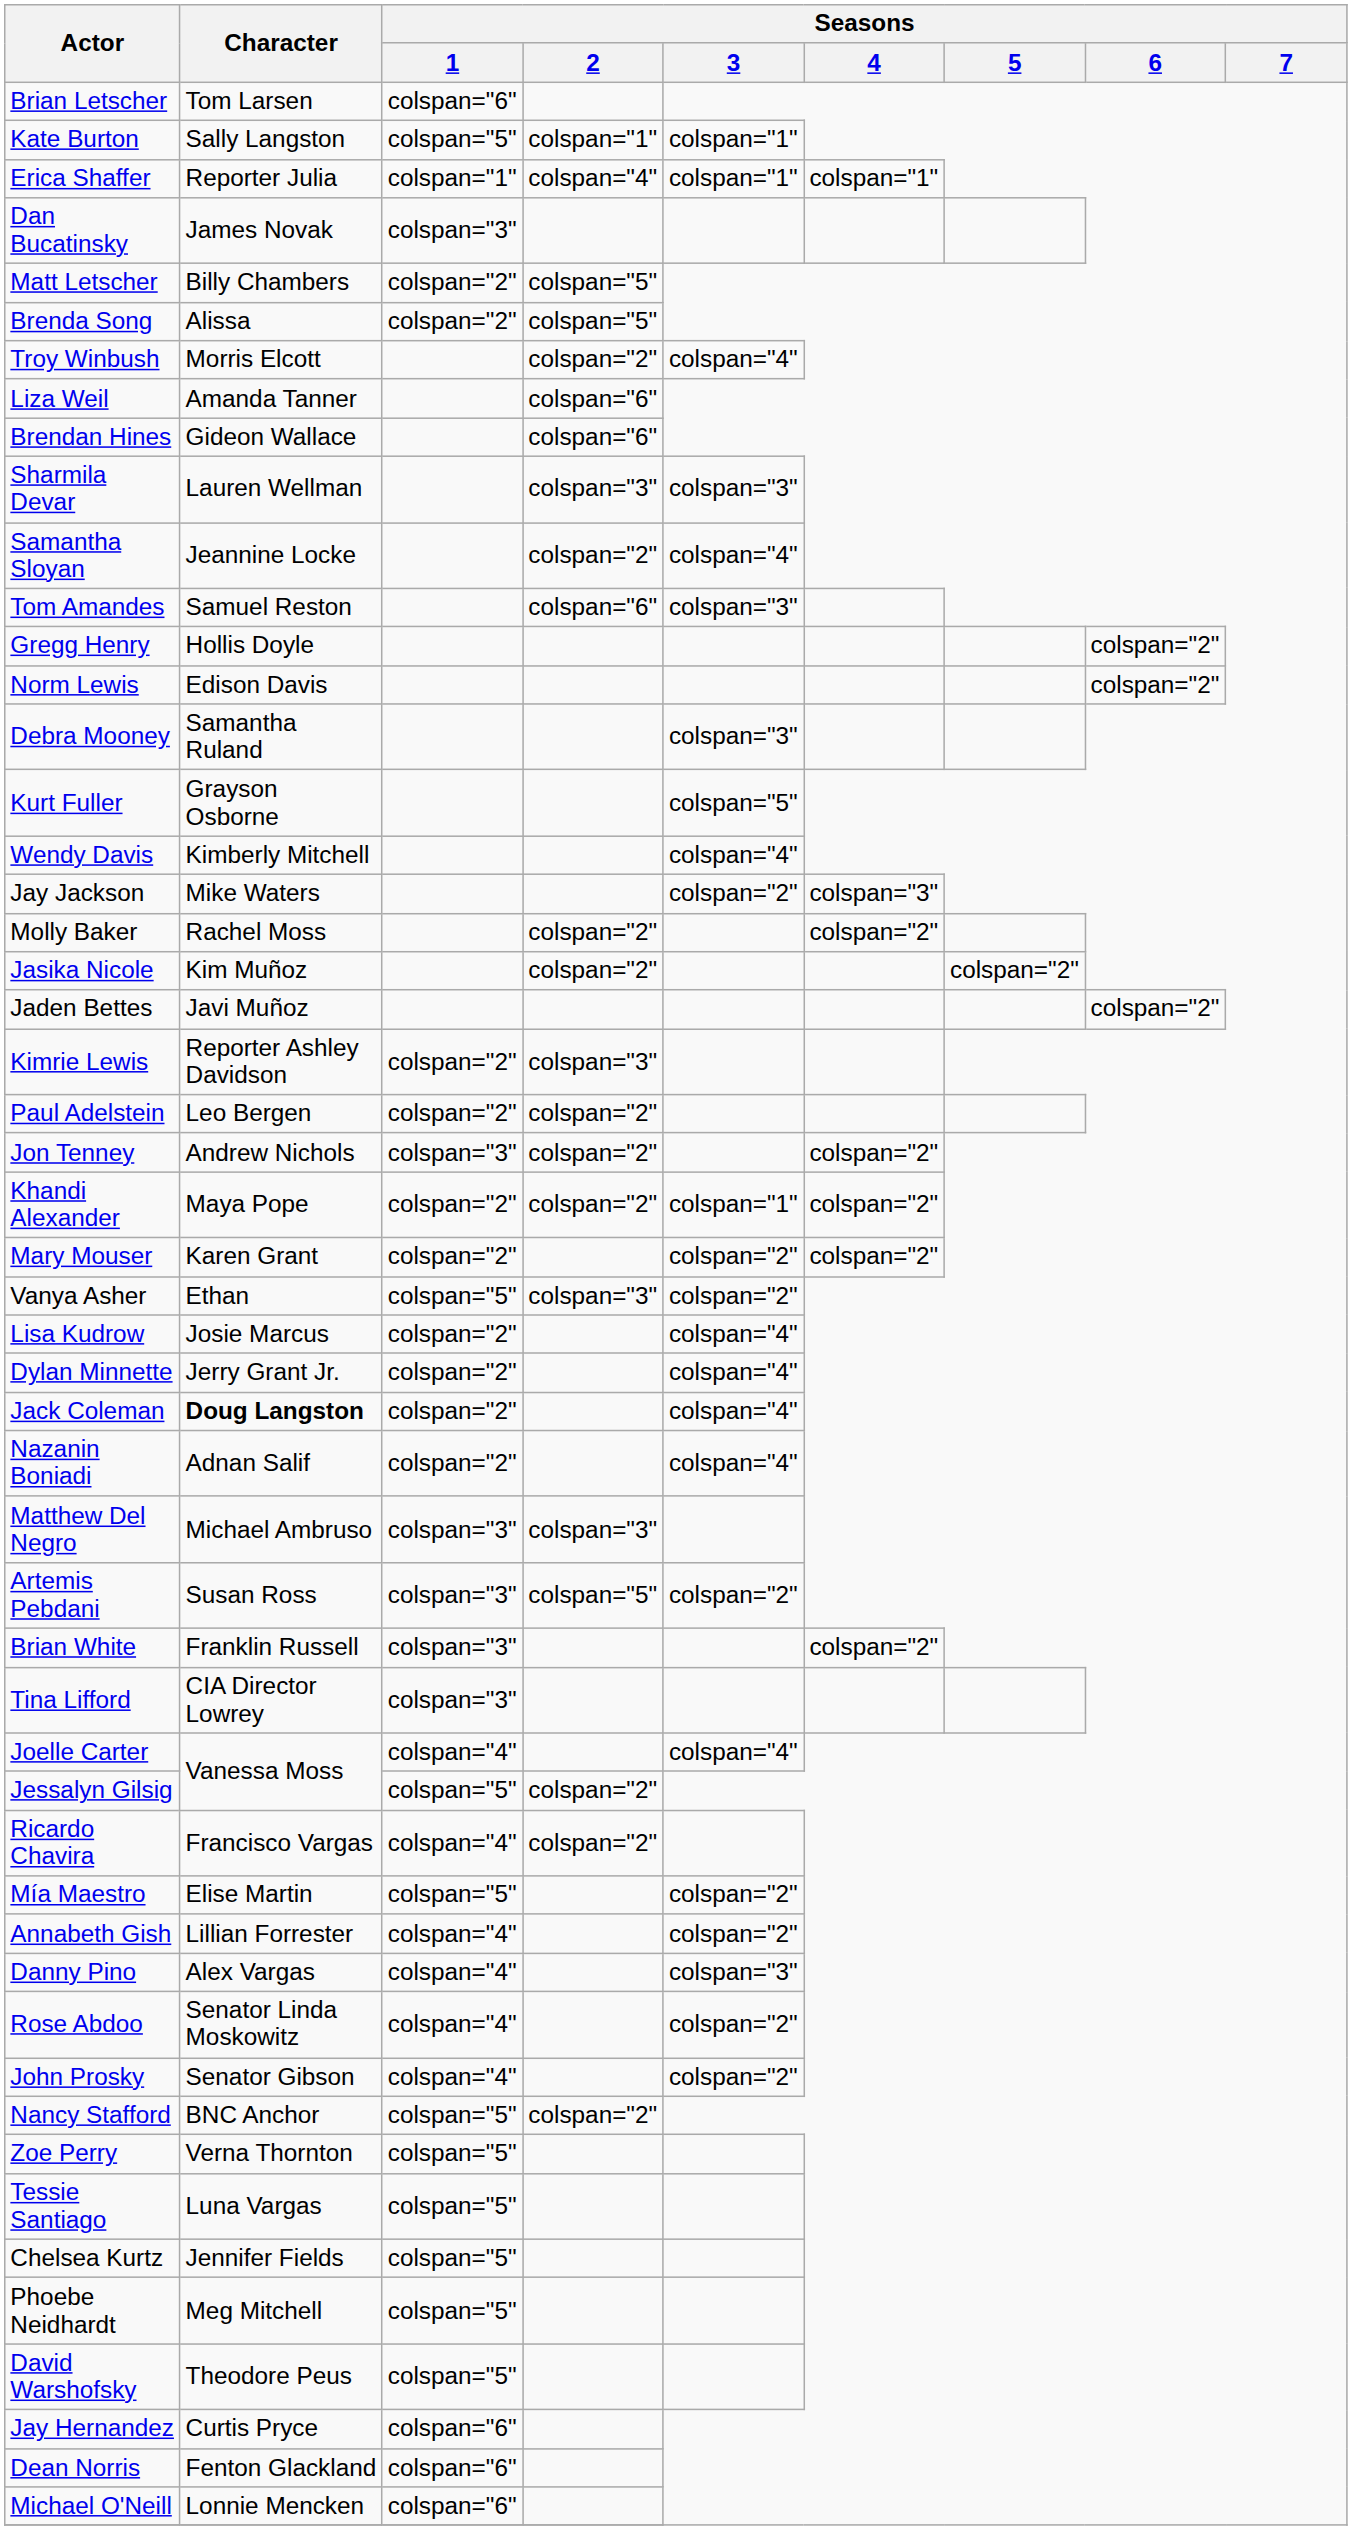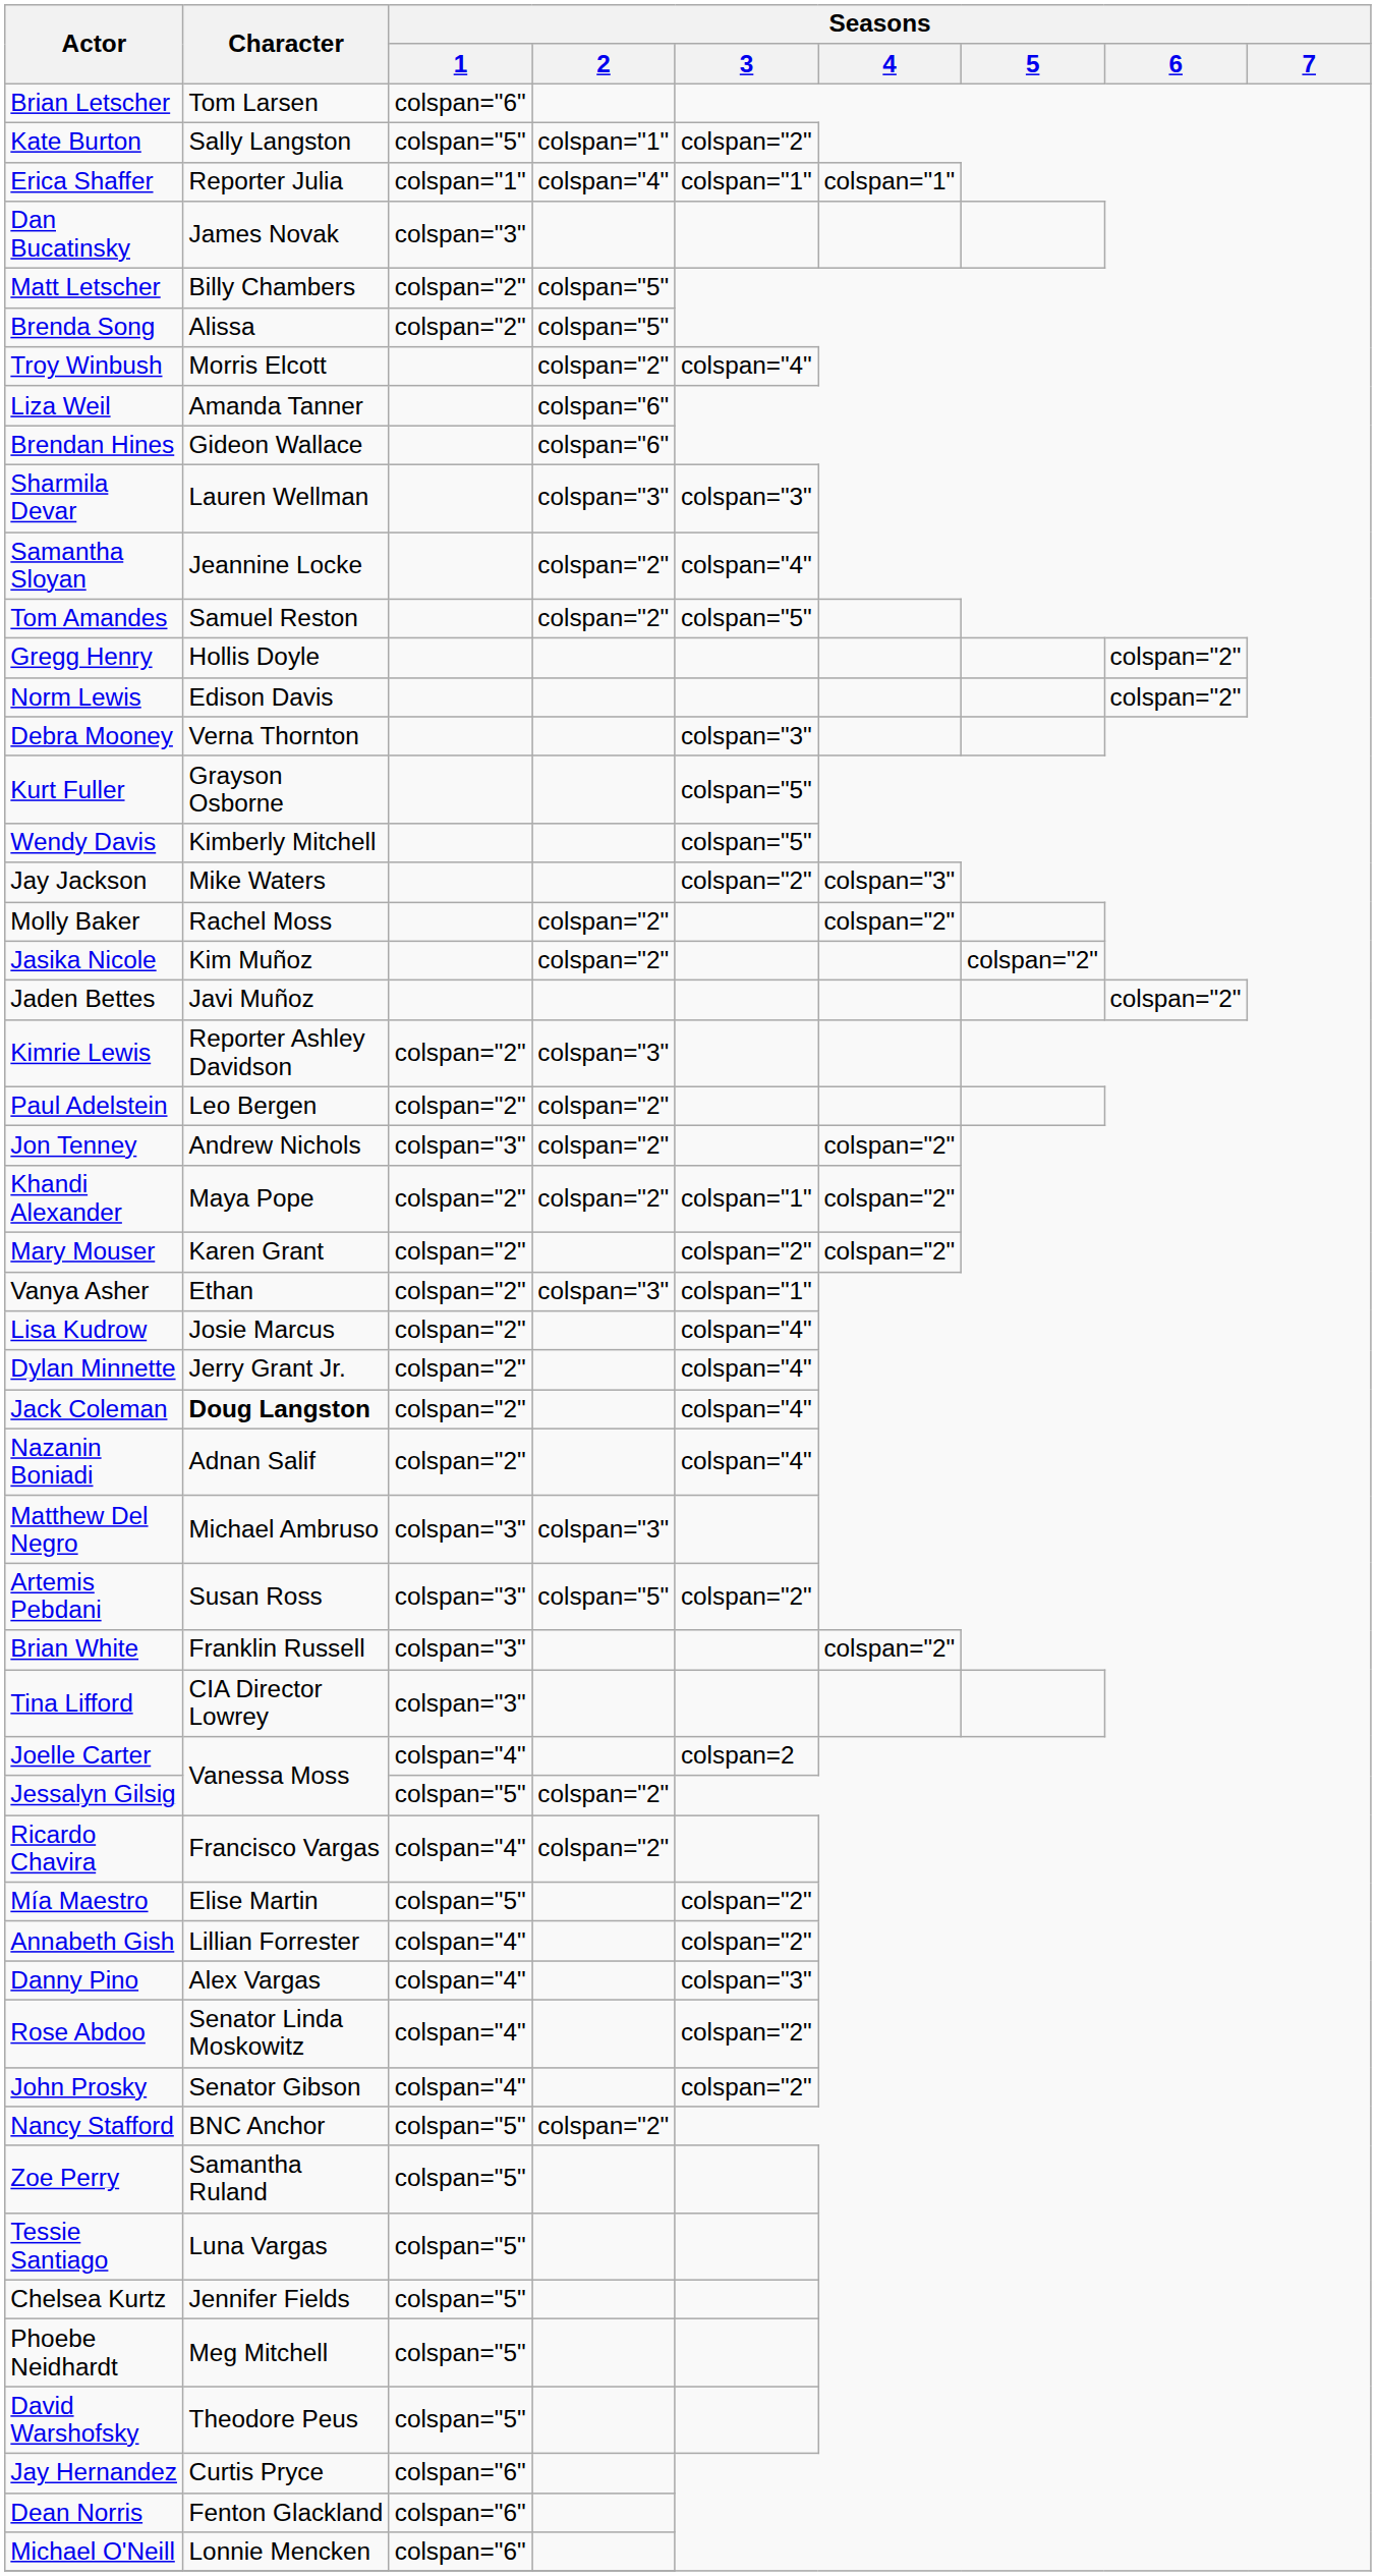Kate Burton | Seasons / 3: colspan="1" -> colspan="2"
Tom Amandes | Seasons / 2: colspan="6" -> colspan="2"
Tom Amandes | Seasons / 3: colspan="3" -> colspan="5"
Debra Mooney | Character: Samantha Ruland -> Verna Thornton
Wendy Davis | Seasons / 3: colspan="4" -> colspan="5"
Vanya Asher | Seasons / 1: colspan="5" -> colspan="2"
Vanya Asher | Seasons / 3: colspan="2" -> colspan="1"
Joelle Carter | Seasons / 3: colspan="4" -> colspan=2
Zoe Perry | Character: Verna Thornton -> Samantha Ruland
